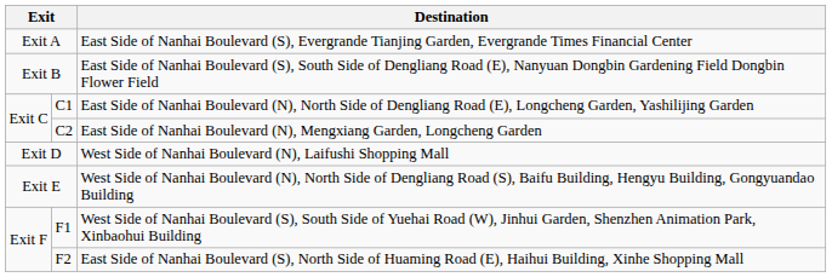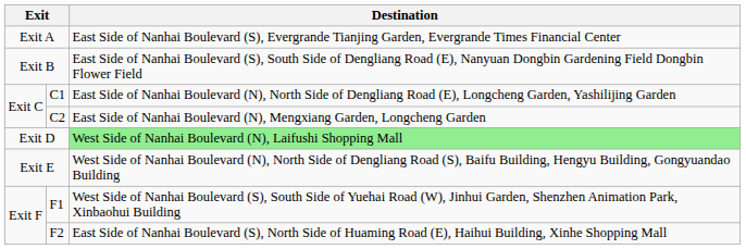Exit D | Destination: no background -> lightgreen background
